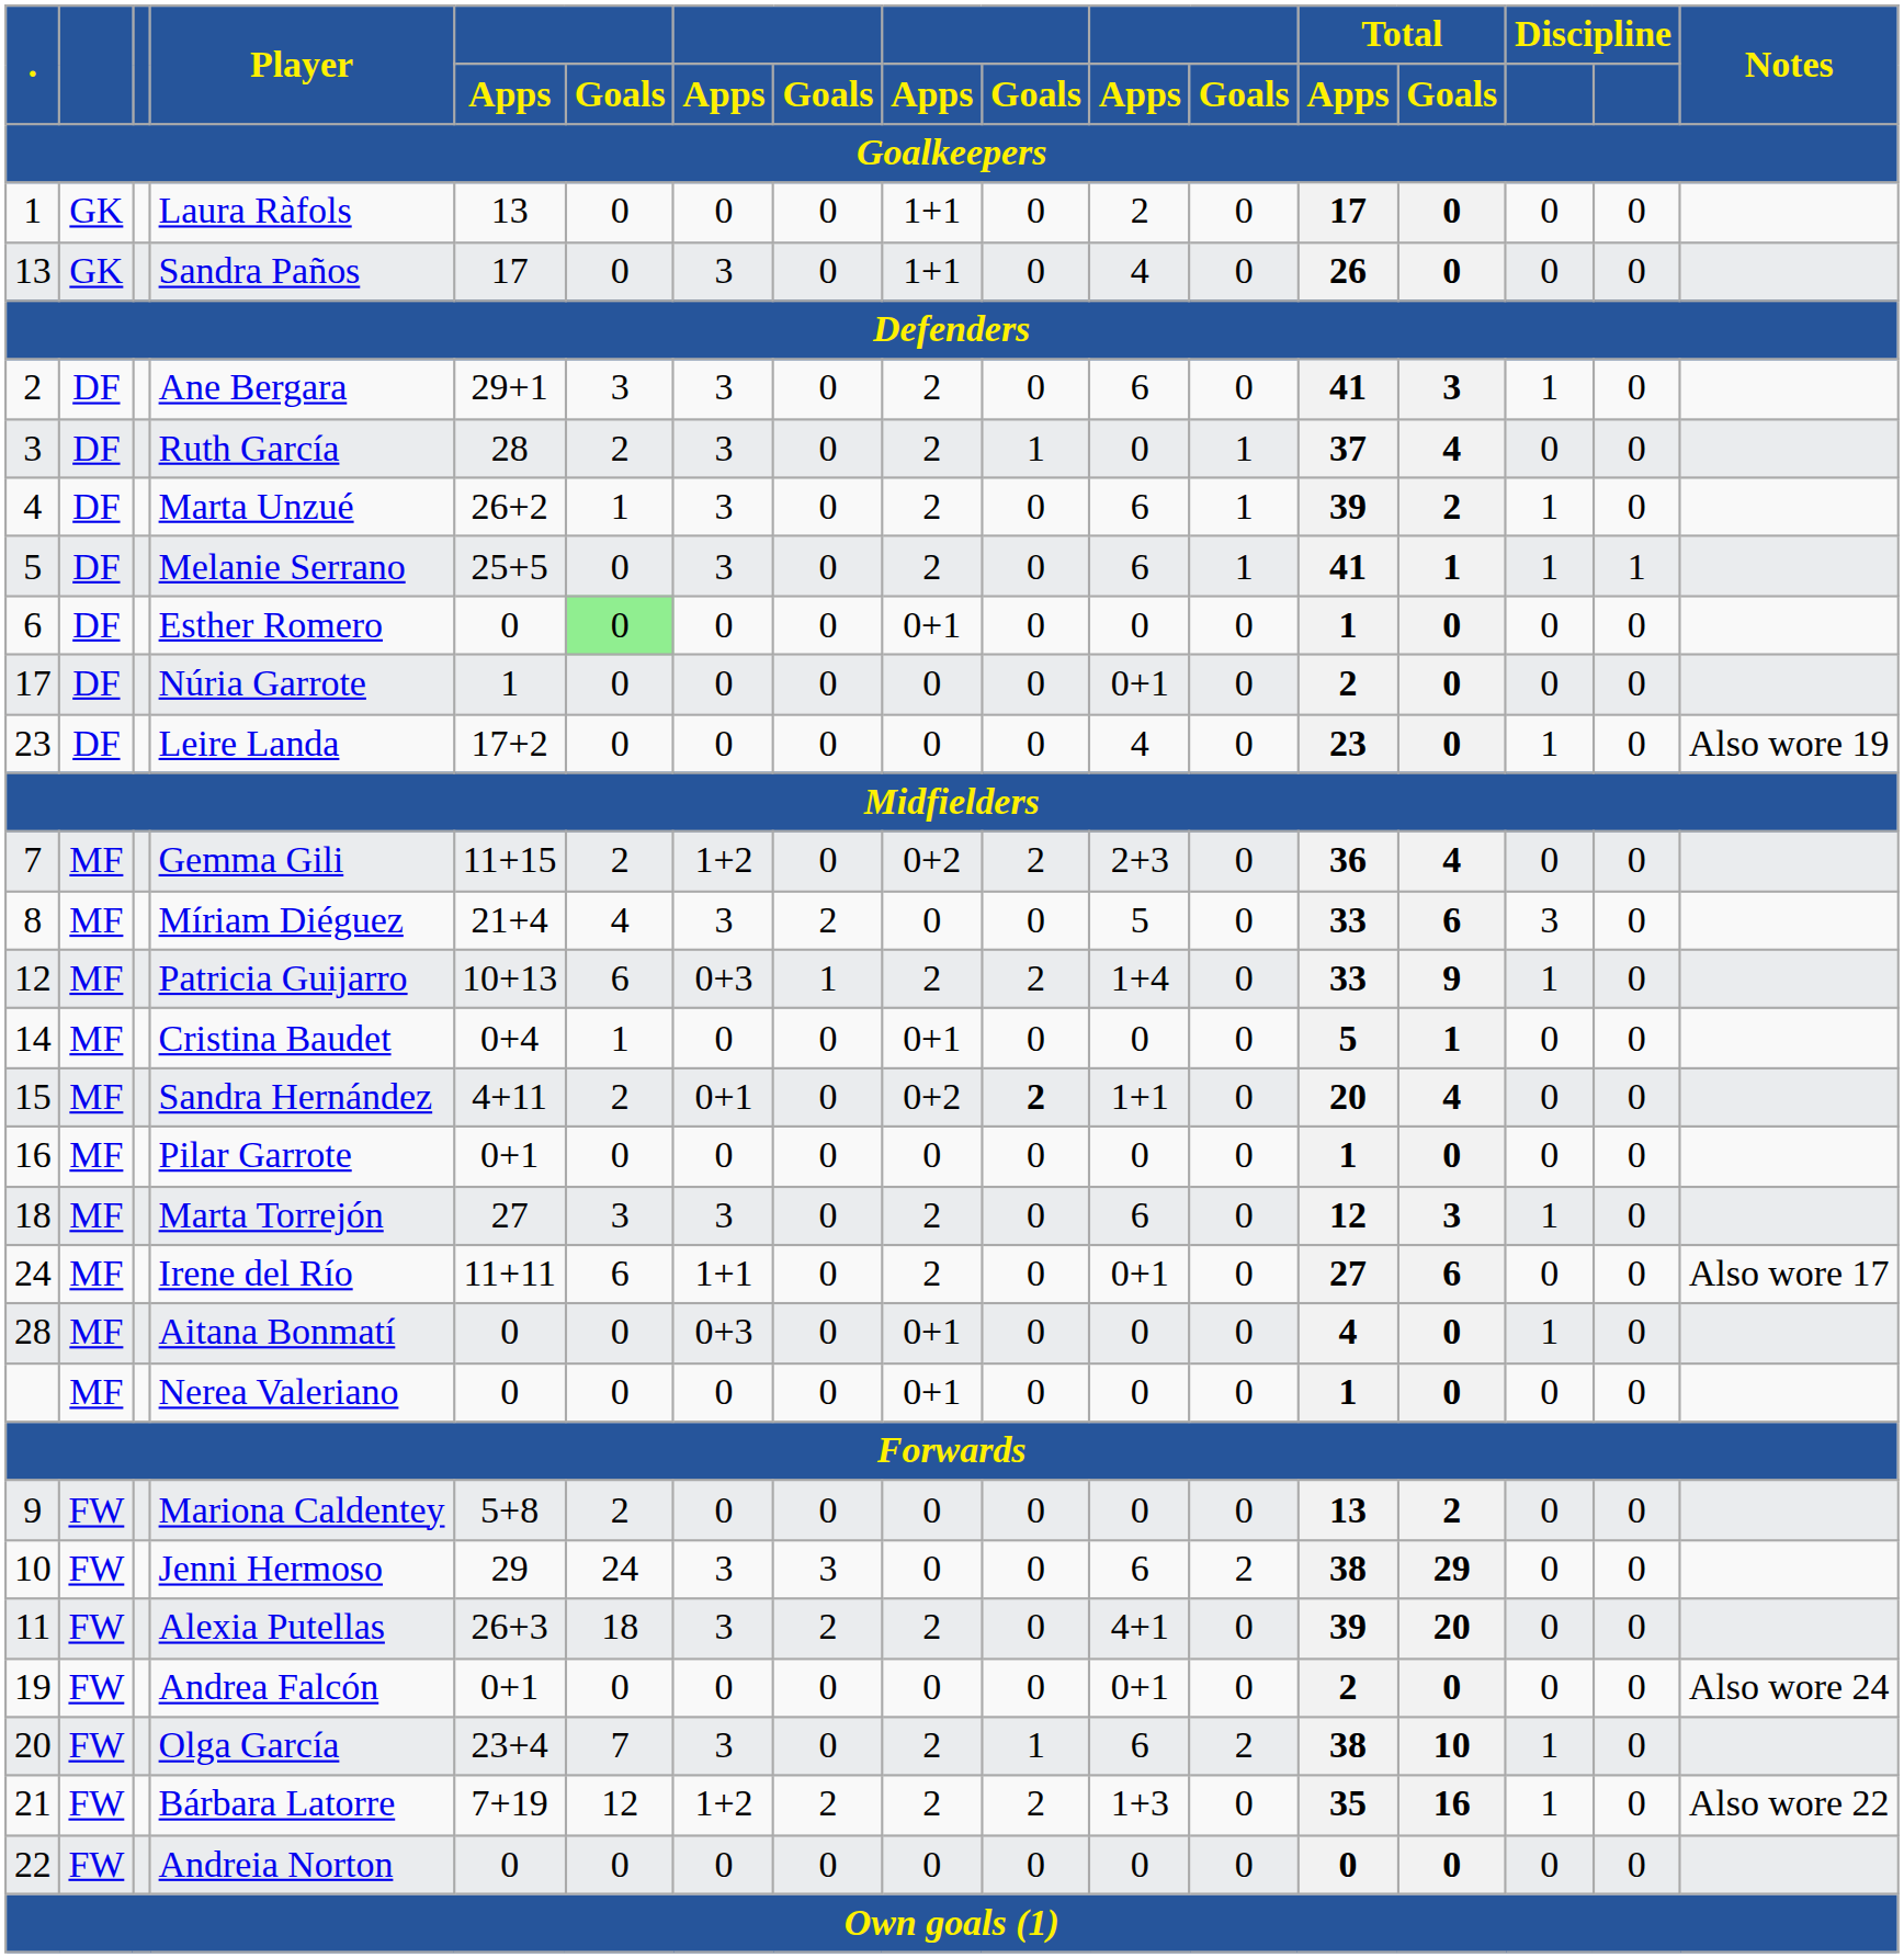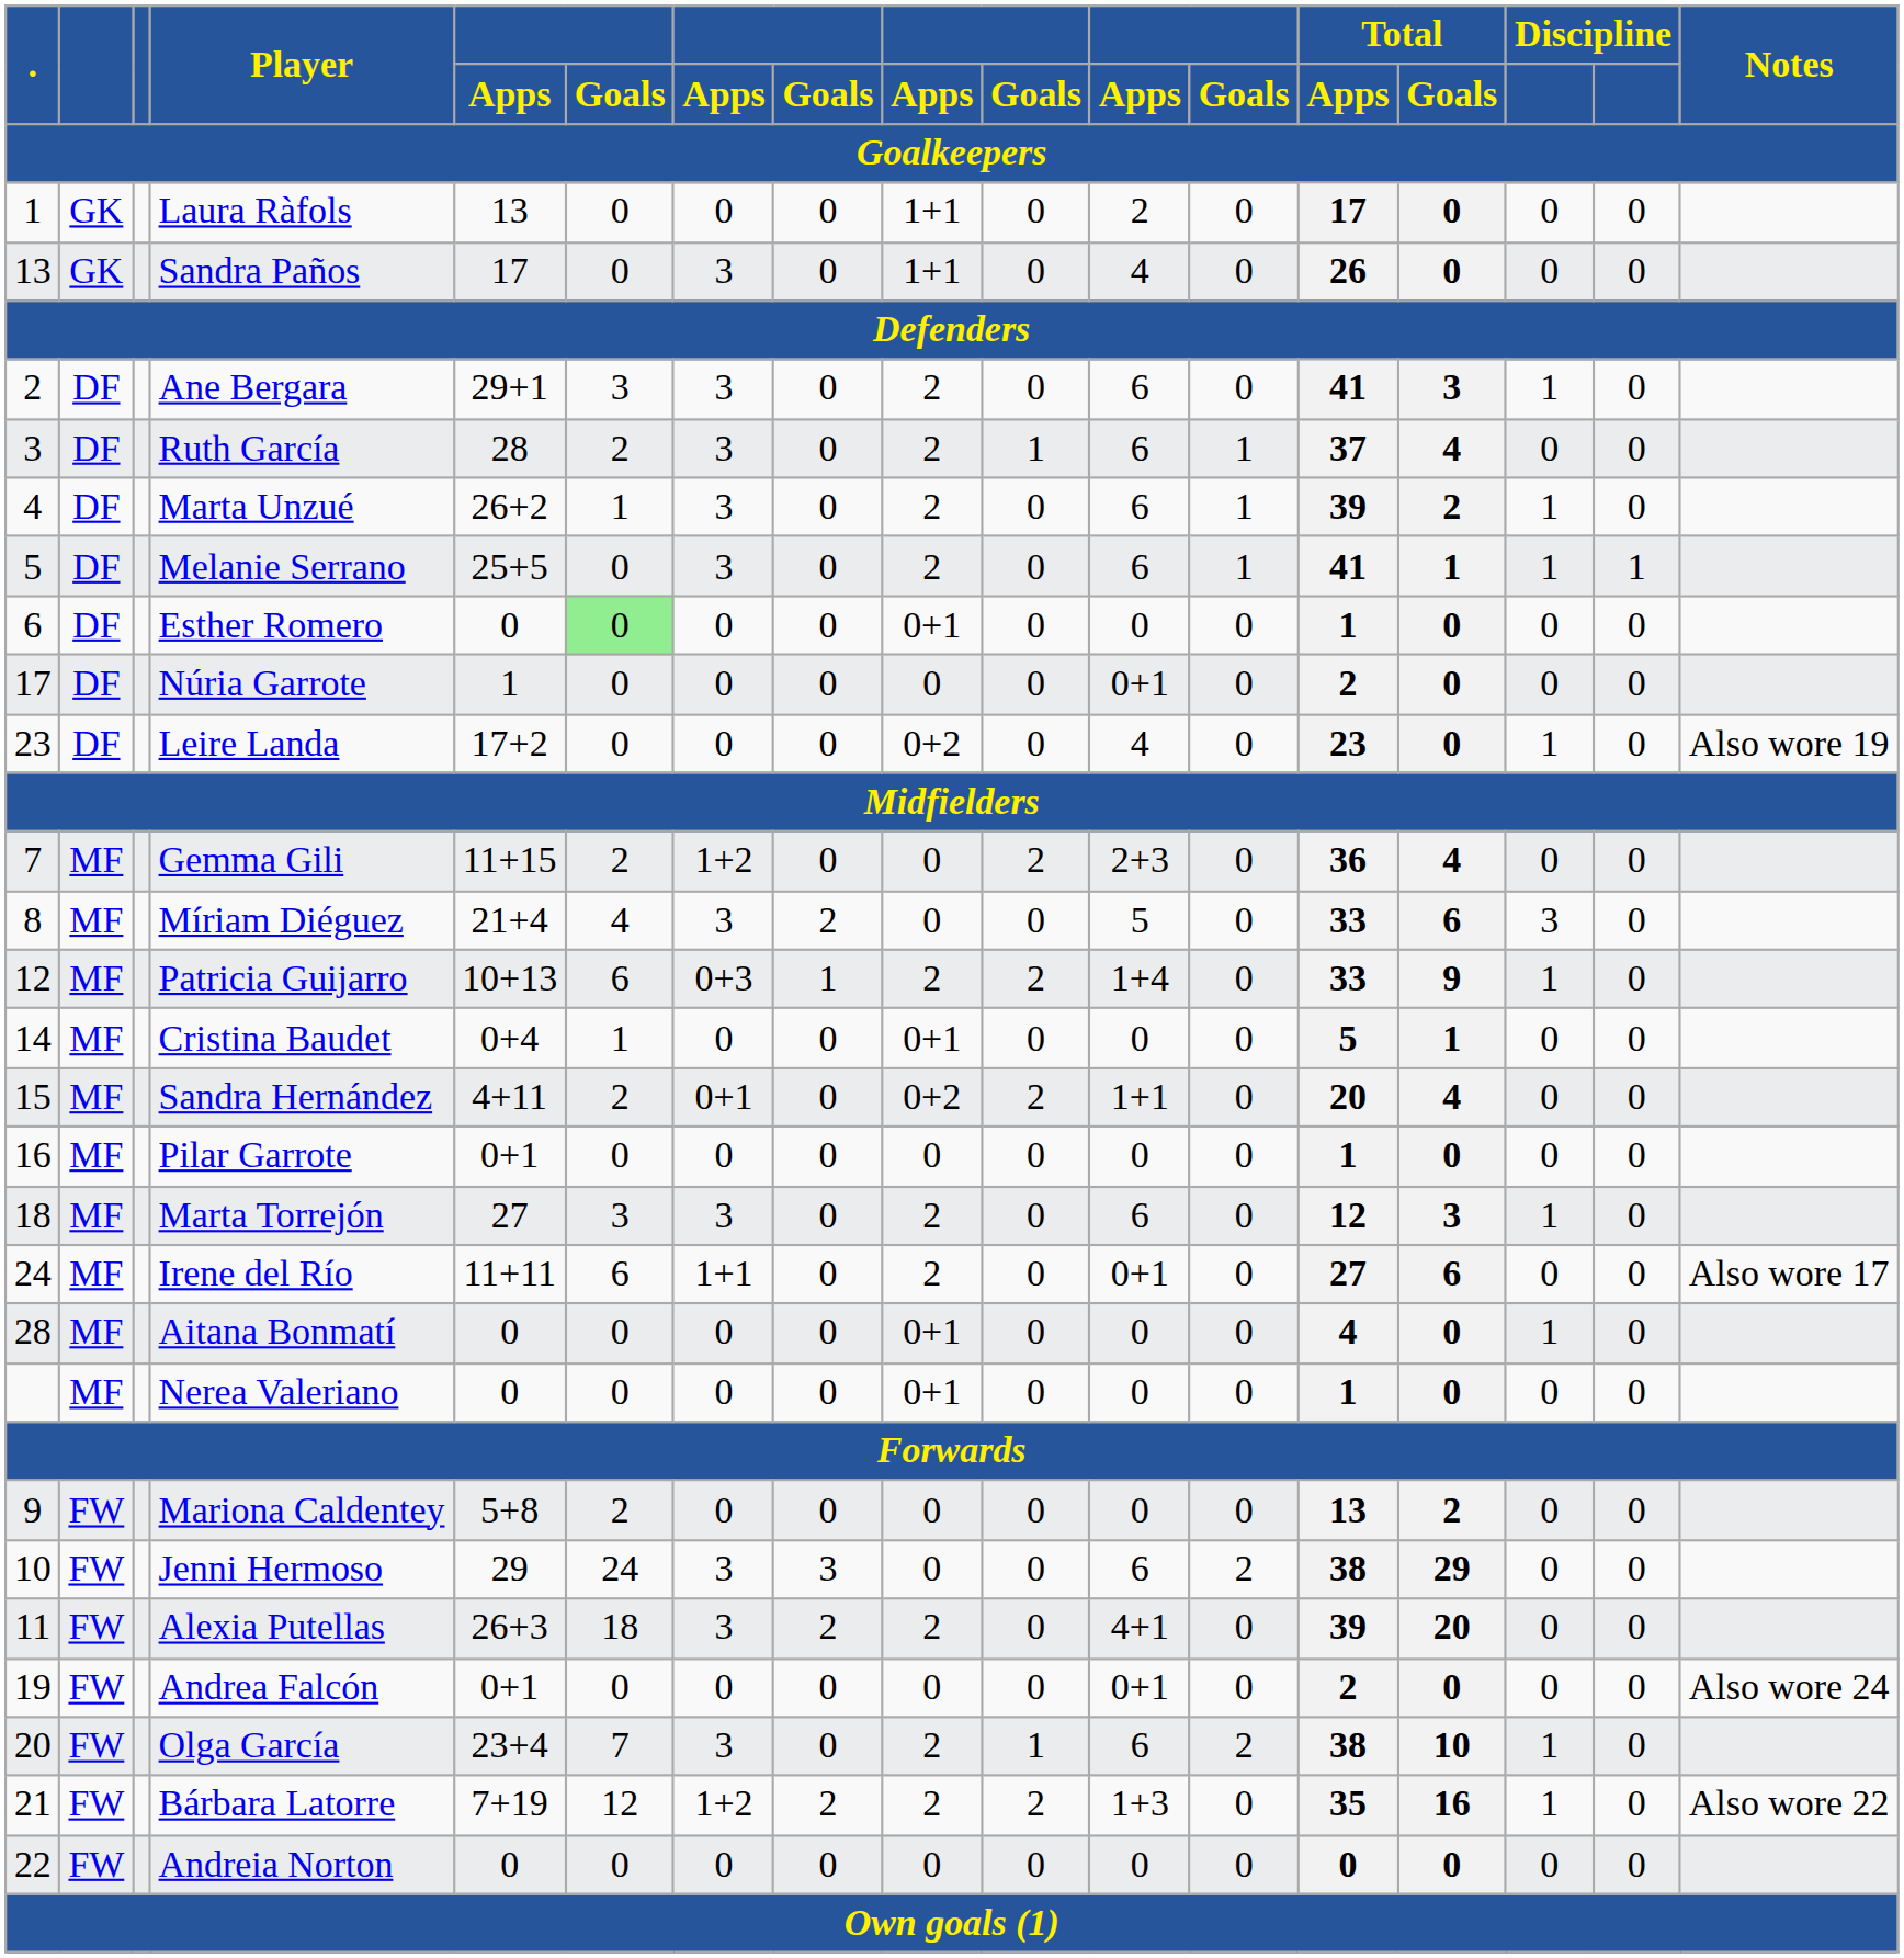Ruth García | column 11: 0 -> 6
Leire Landa | column 9: 0 -> 0+2
Gemma Gili | column 9: 0+2 -> 0
Sandra Hernández | column 10: bold -> normal
Aitana Bonmatí | column 7: 0+3 -> 0
